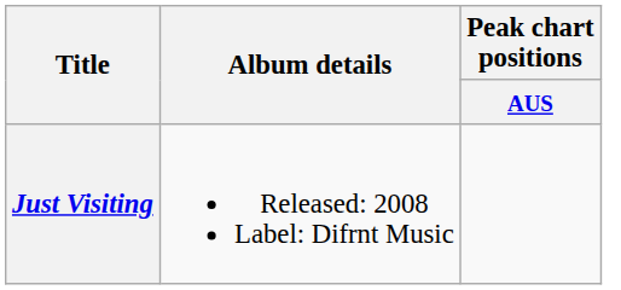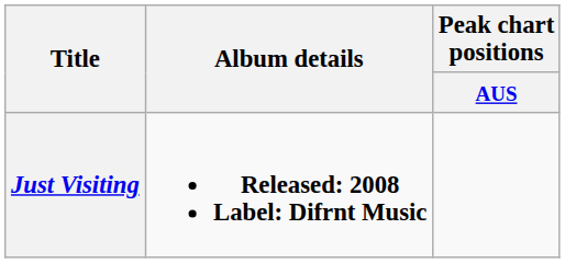Just Visiting | Album details: normal -> bold
